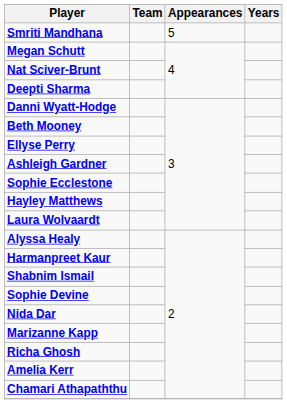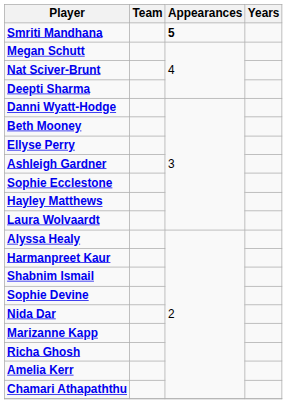Smriti Mandhana | Appearances: normal -> bold
